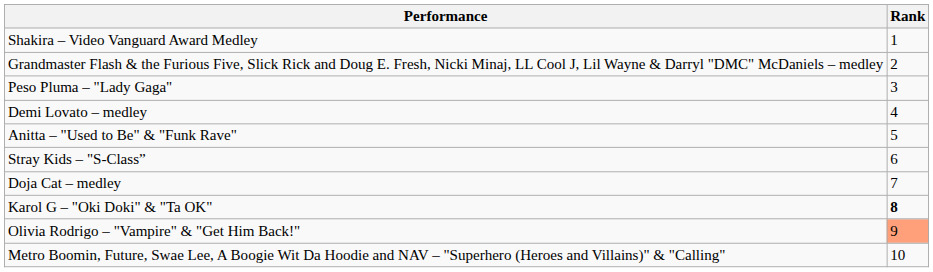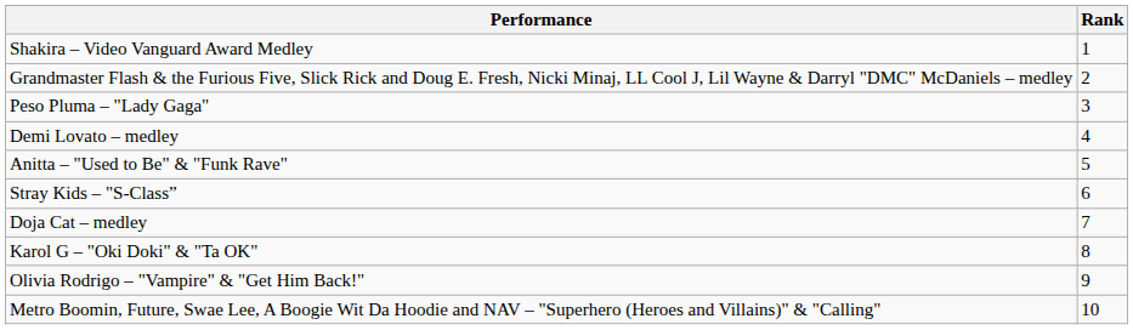Karol G – "Oki Doki" & "Ta OK" | Rank: bold -> normal
Olivia Rodrigo – "Vampire" & "Get Him Back!" | Rank: lightsalmon background -> no background
